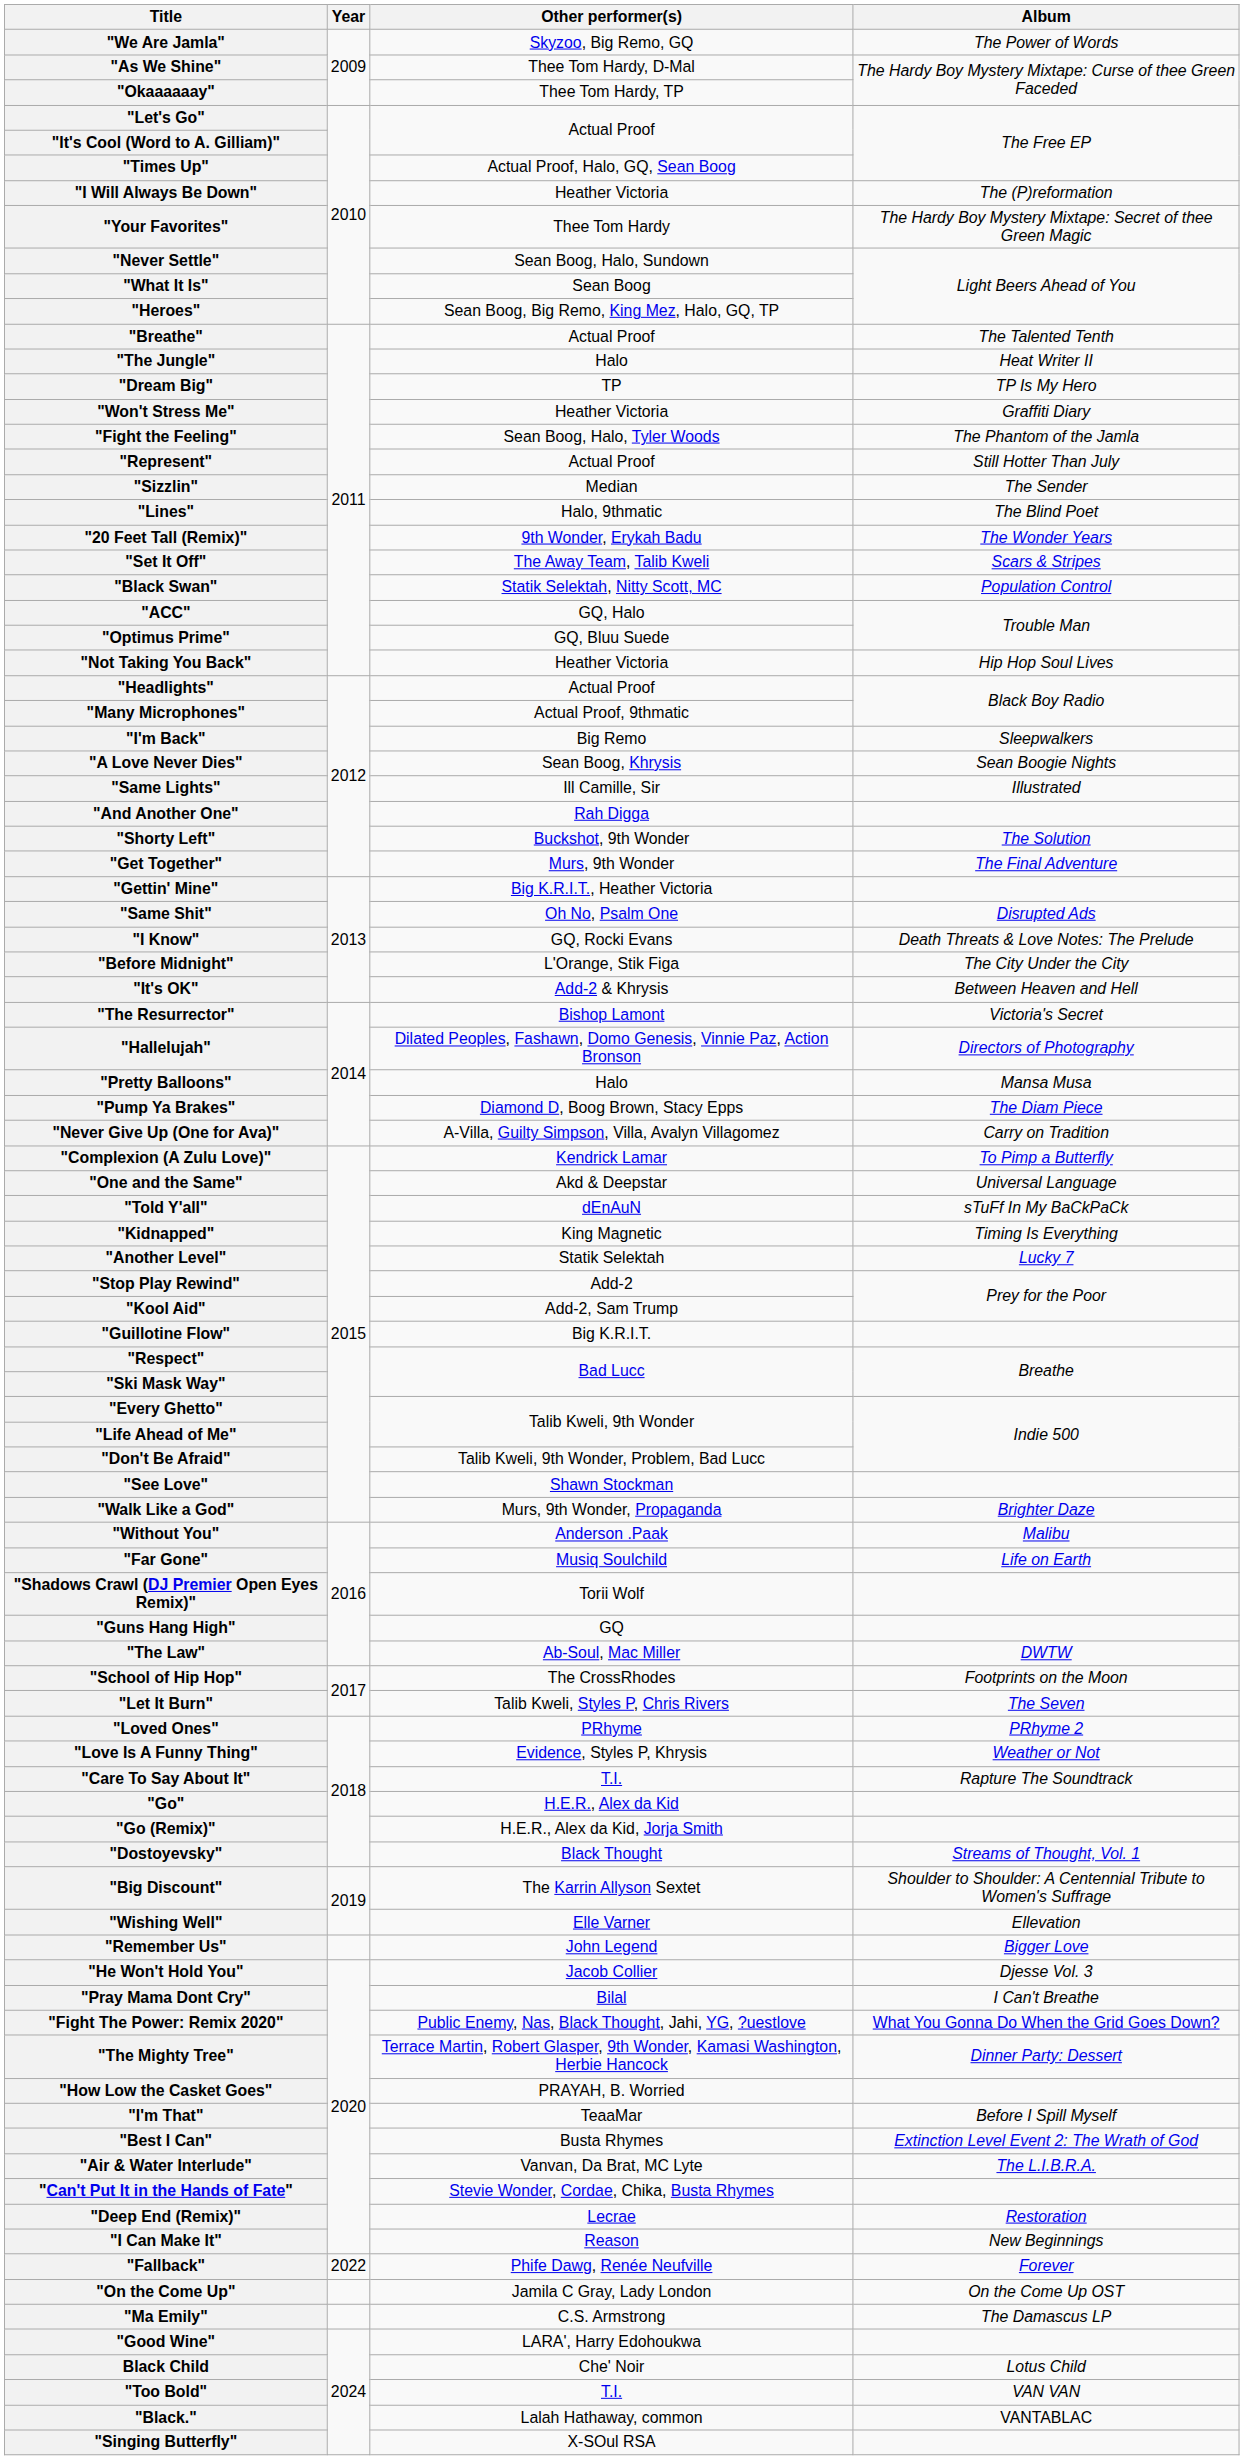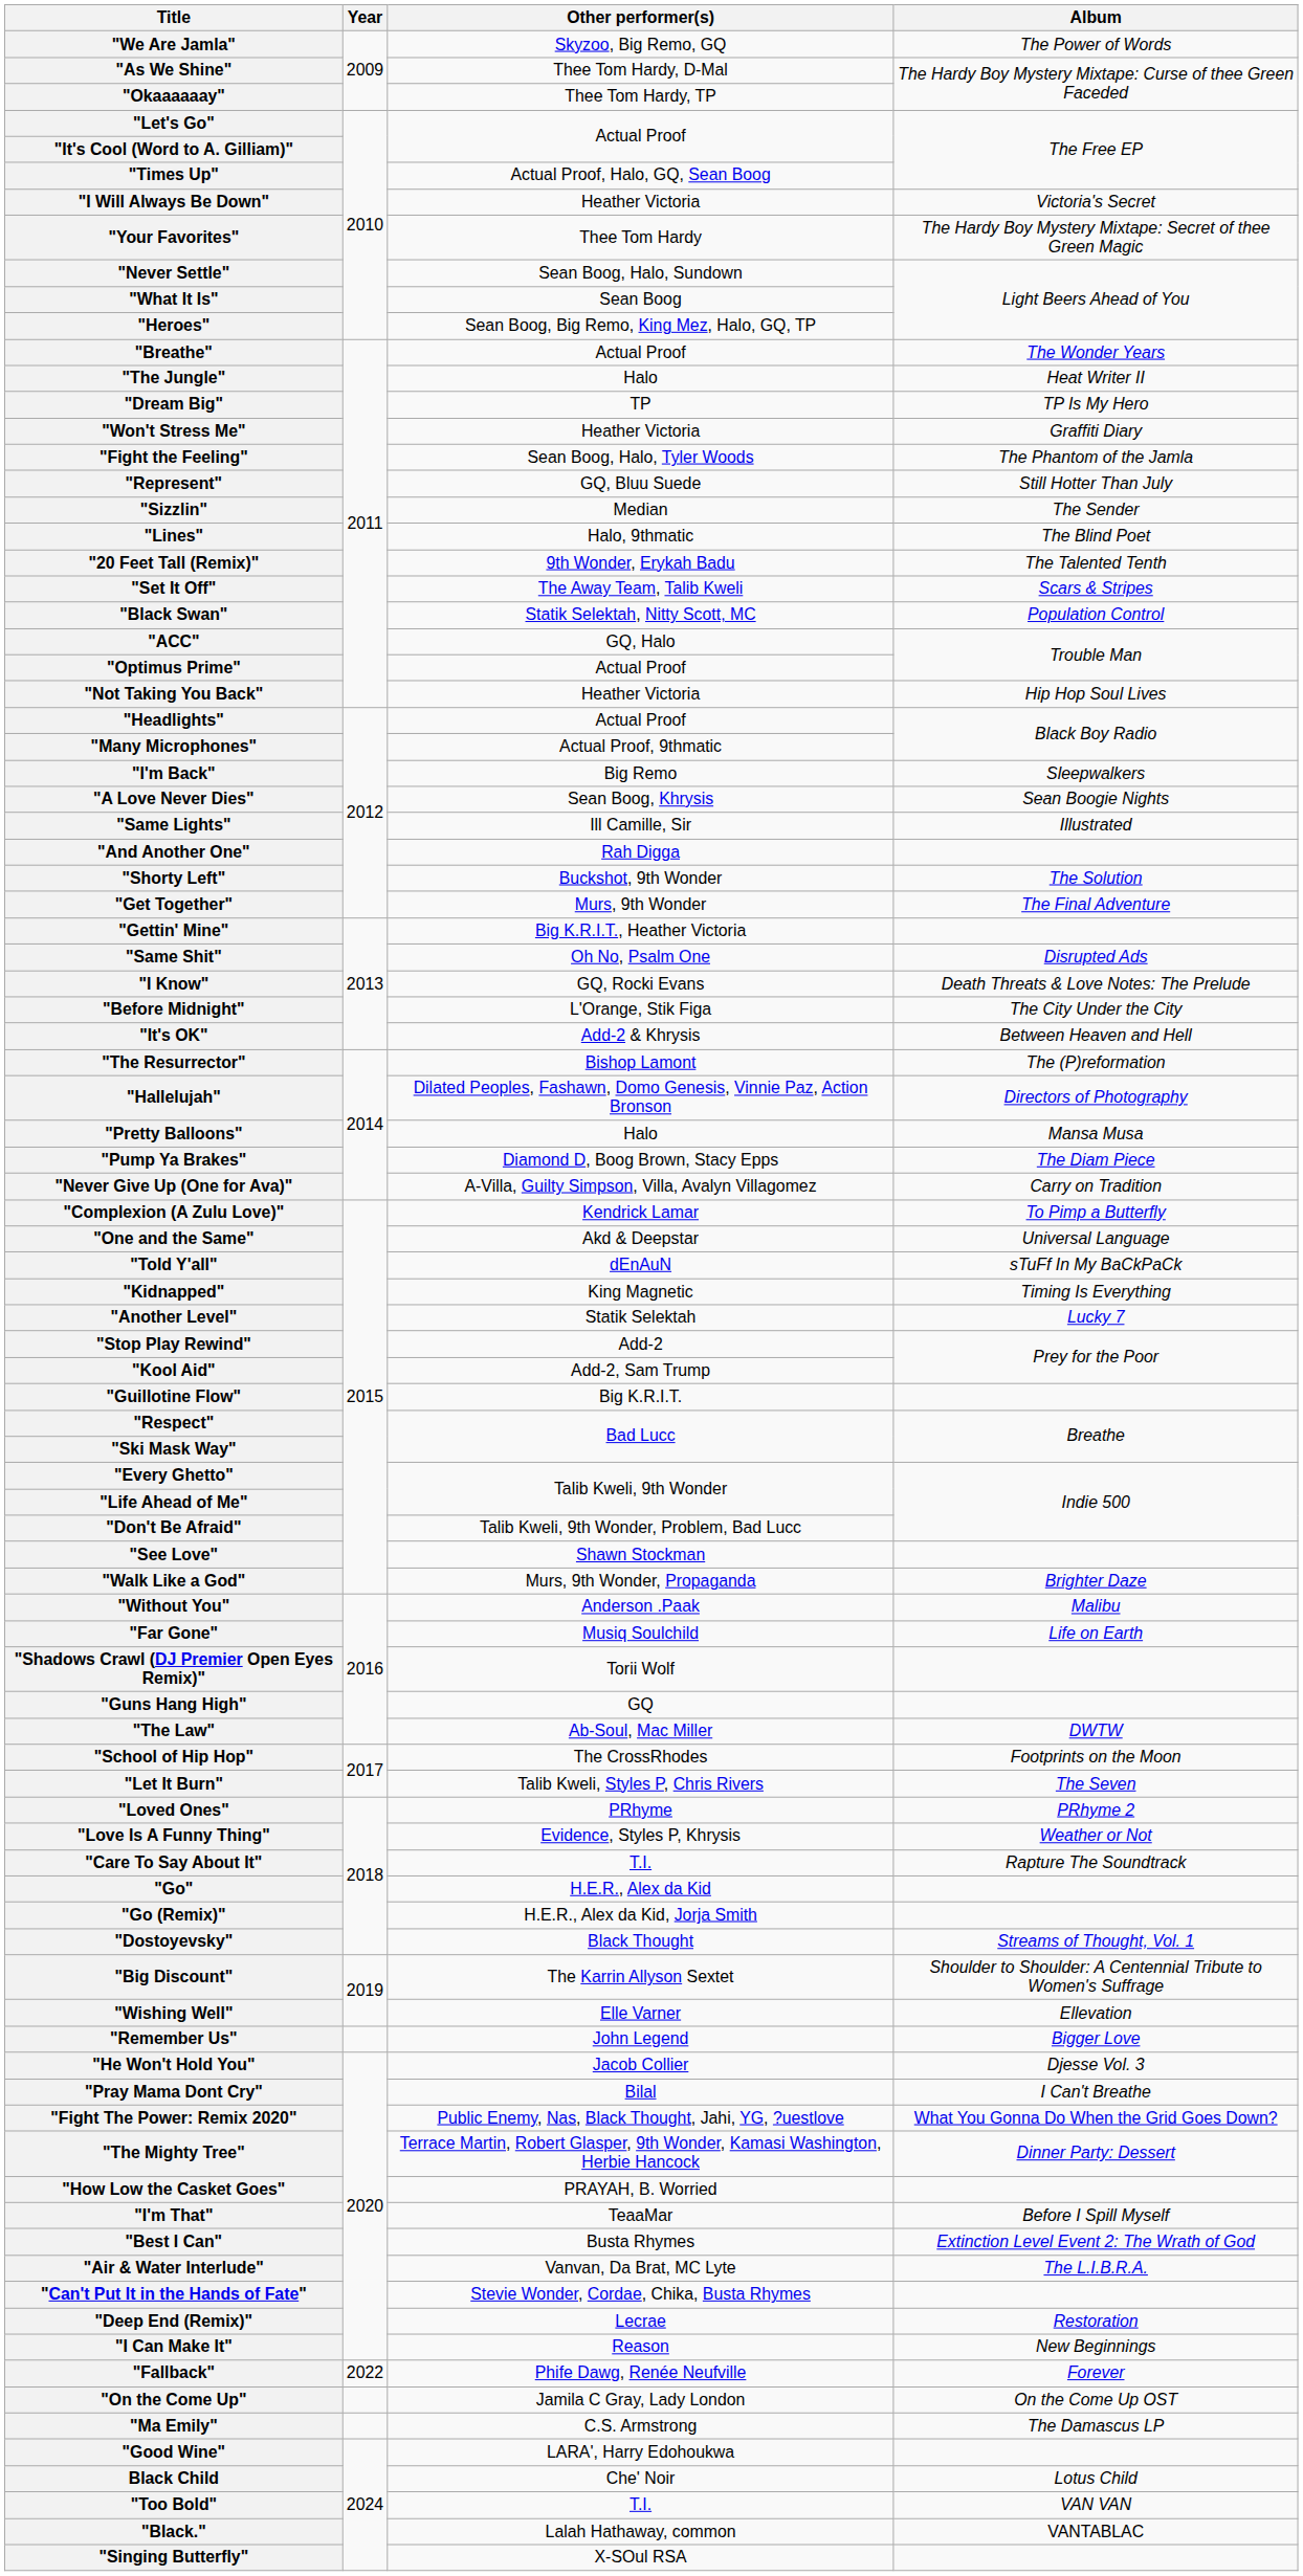"I Will Always Be Down" | Album: The (P)reformation -> Victoria's Secret
"Breathe" | Album: The Talented Tenth -> The Wonder Years
"Represent" | Other performer(s): Actual Proof -> GQ, Bluu Suede
"20 Feet Tall (Remix)" | Album: The Wonder Years -> The Talented Tenth
"Optimus Prime" | Other performer(s): GQ, Bluu Suede -> Actual Proof
"The Resurrector" | Album: Victoria's Secret -> The (P)reformation
